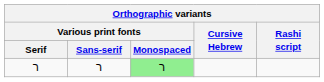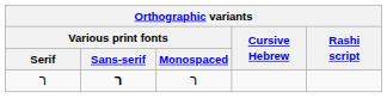row 4 | Various print fonts / Sans-serif: normal -> bold
row 4 | Various print fonts / Monospaced: lightgreen background -> no background
